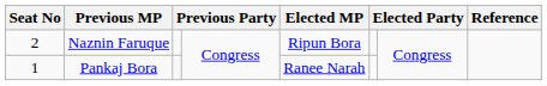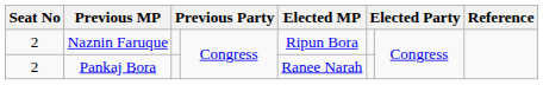Pankaj Bora | Seat No: 1 -> 2
